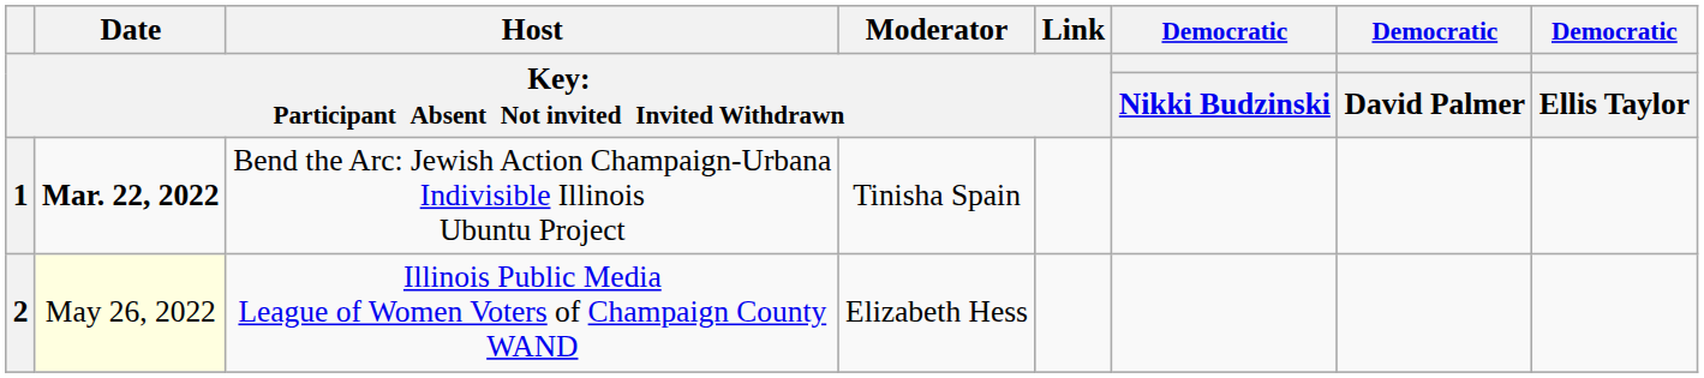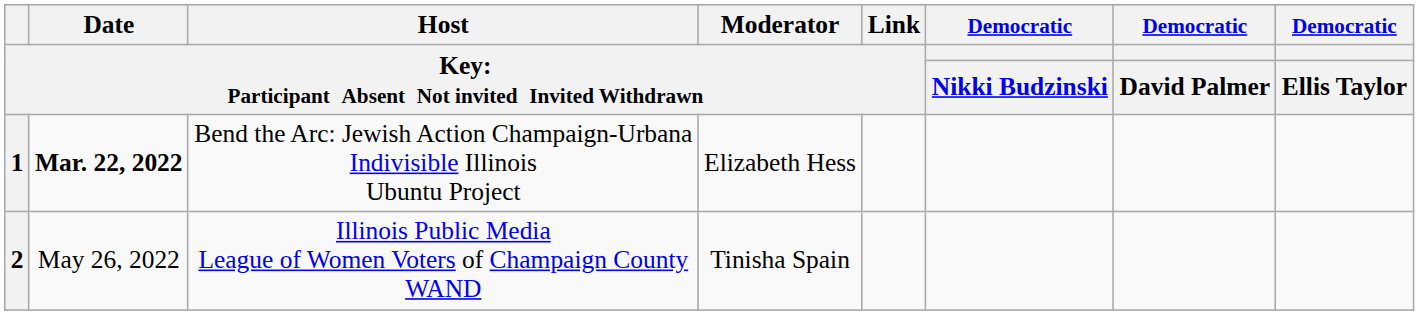1 | column 4: Tinisha Spain -> Elizabeth Hess
2 | column 2: lightyellow background -> no background
2 | column 4: Elizabeth Hess -> Tinisha Spain
